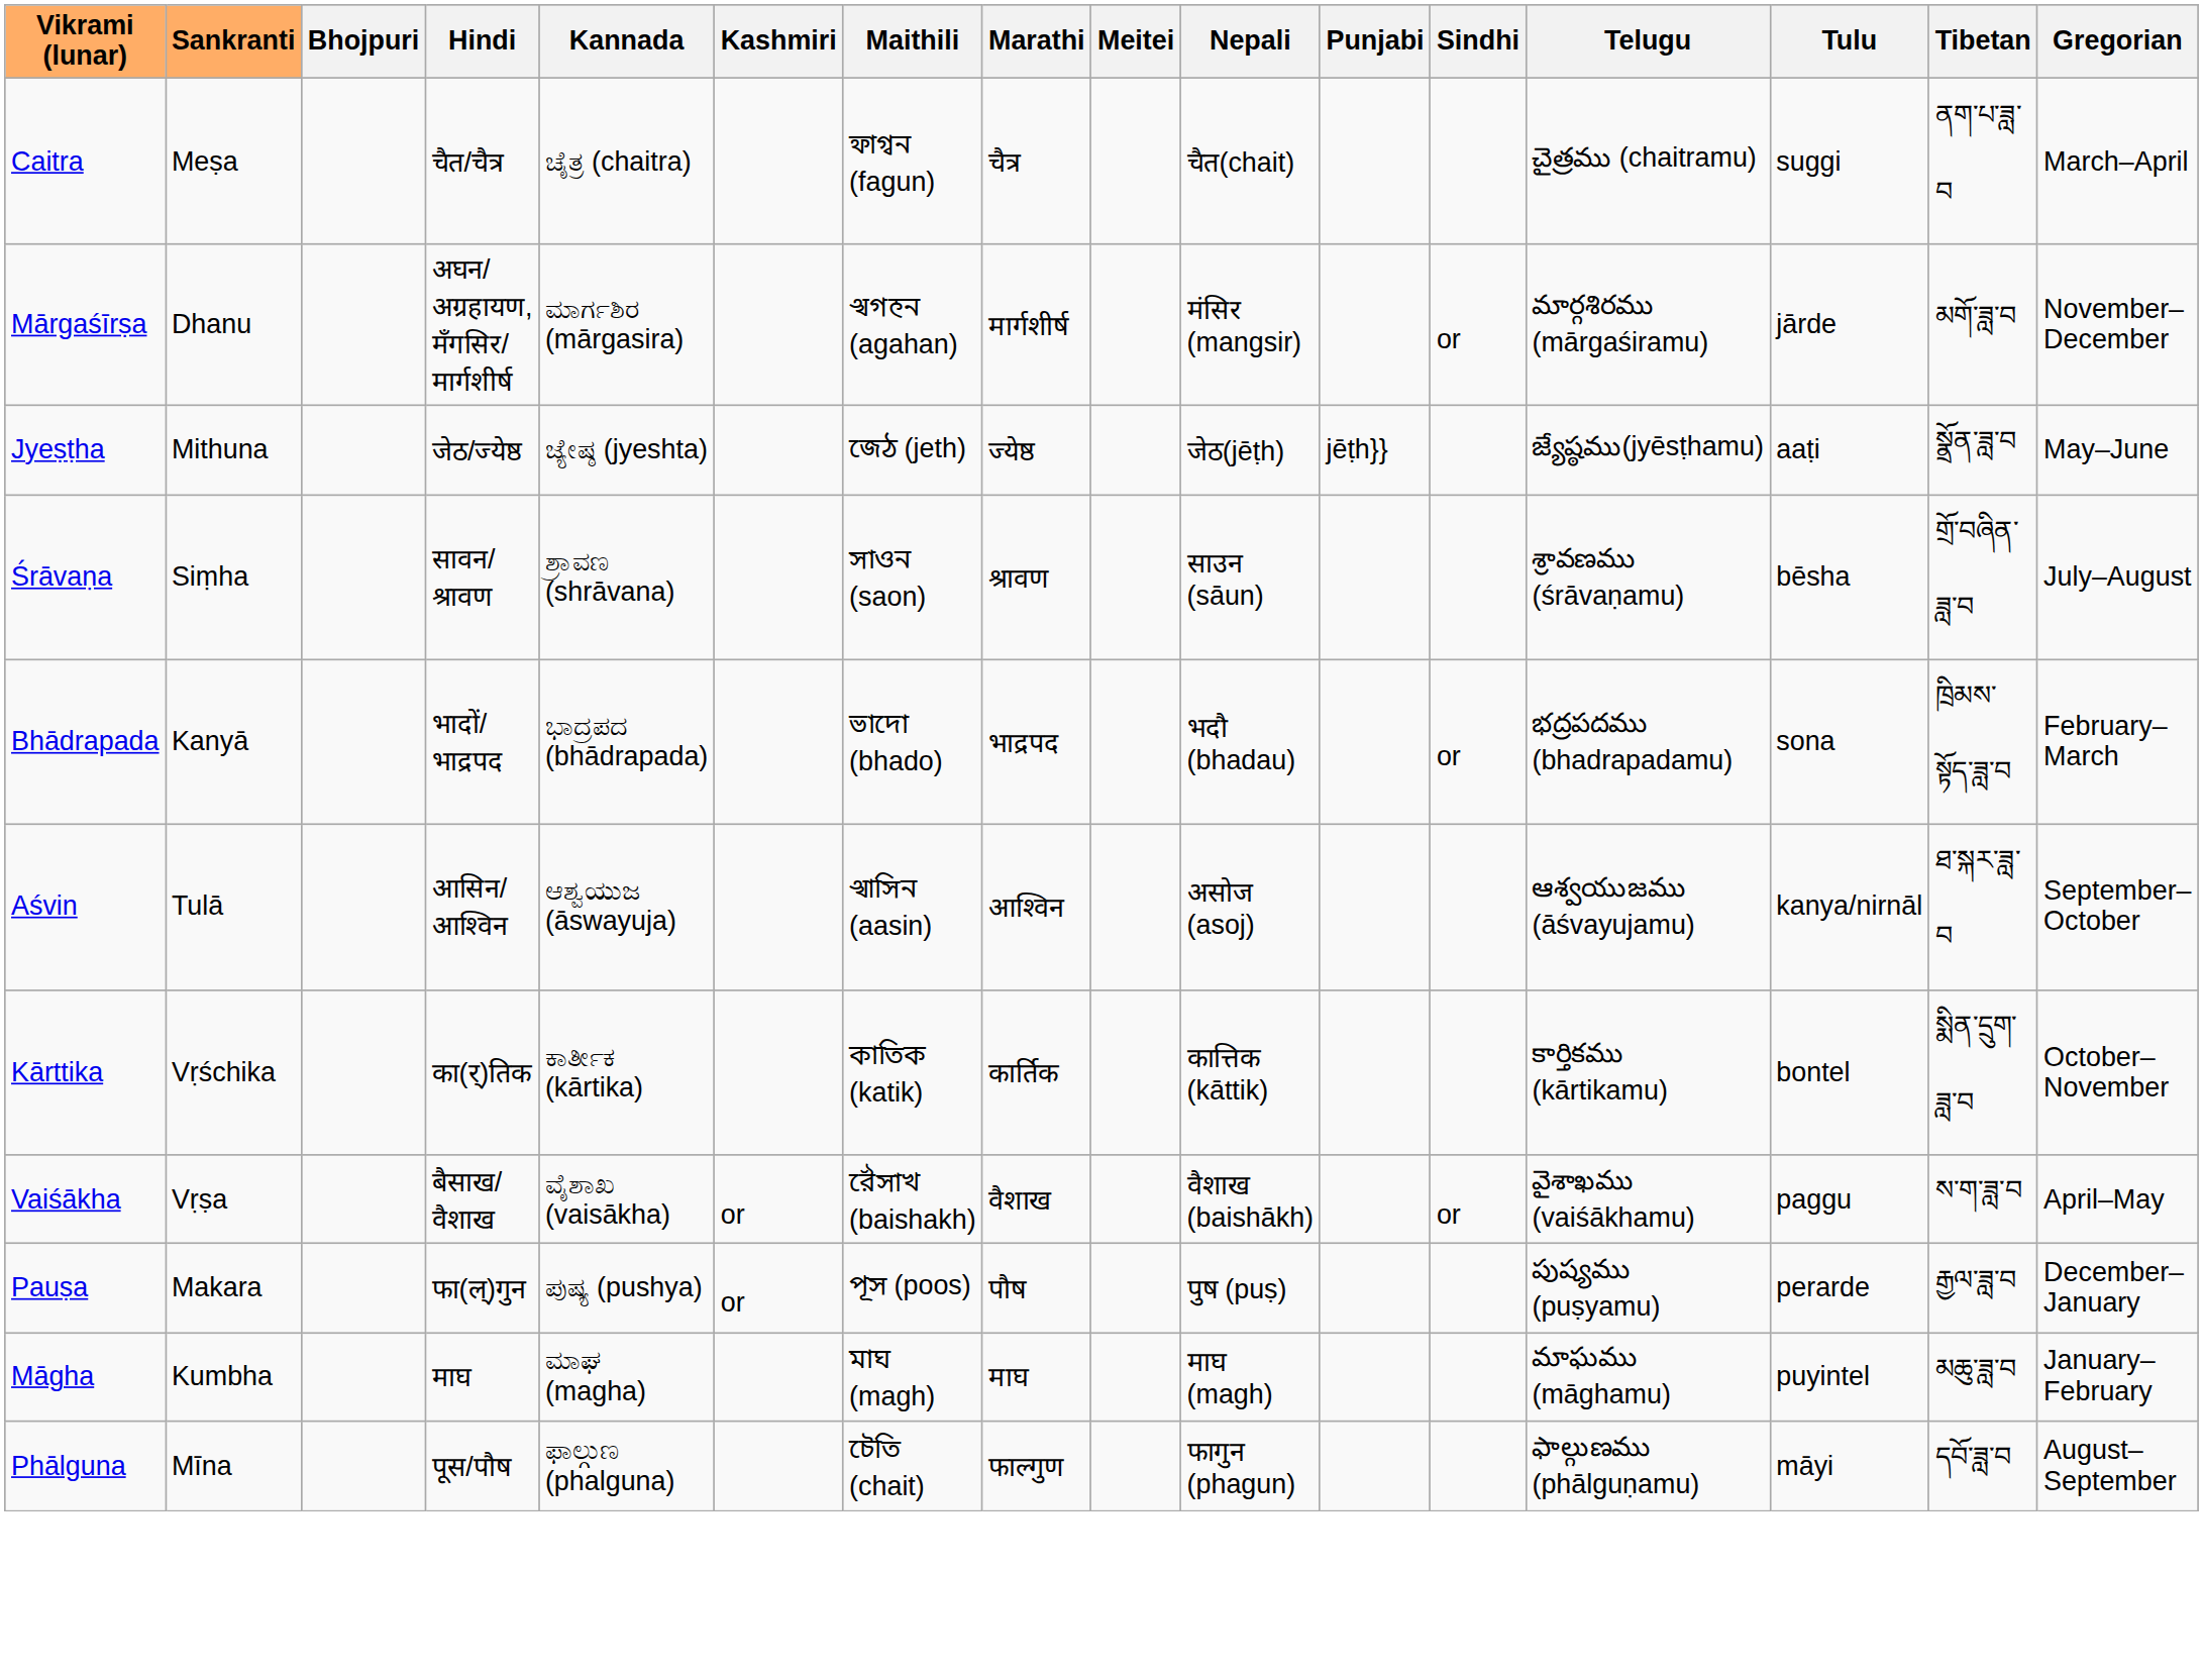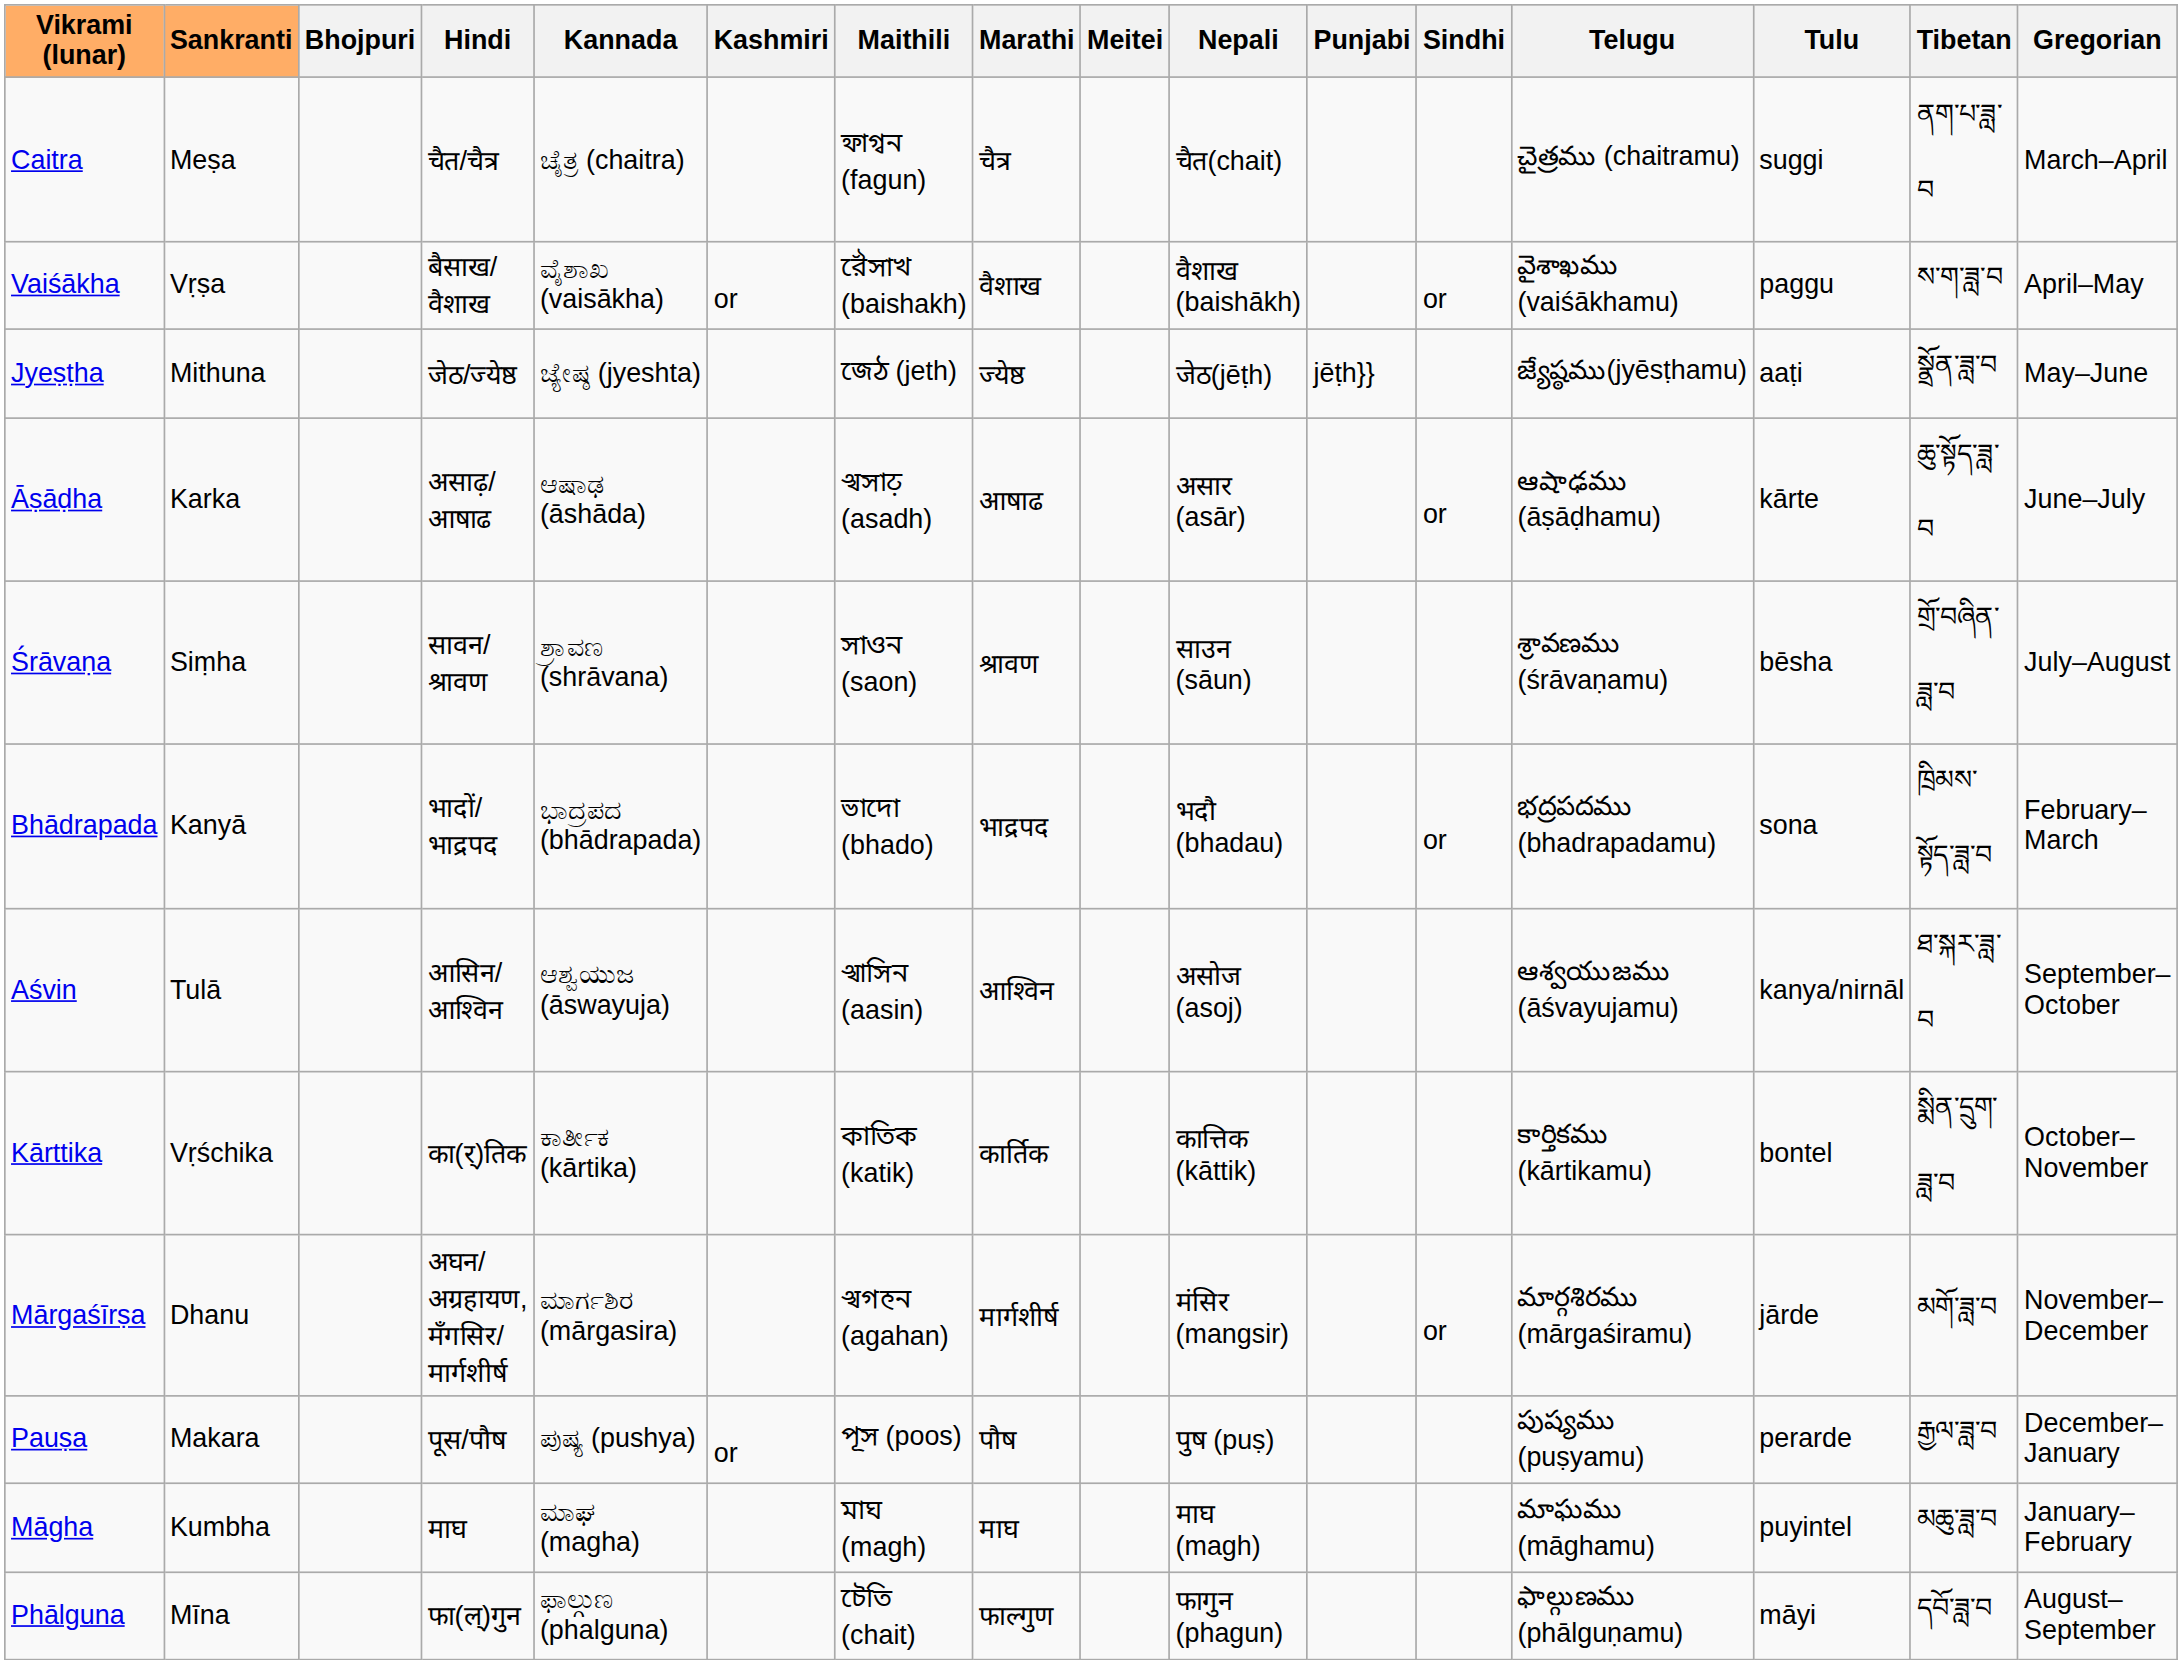rows swapped: Vaiśākha <-> Mārgaśīrṣa
+ row: Āṣāḍha | Karka | असाढ़/आषाढ | ಆಷಾಢ (āshāda) | 𑒁𑒮𑒰𑒜𑓃 (asadh) | आषाढ | असार (asār) | or | ఆషాఢము (āṣāḍhamu) | kārte | ཆུ་སྟོད་ཟླ་བ | June–July
Pauṣa | Hindi: फा(ल्)गुन -> पूस/पौष
Phālguna | Hindi: पूस/पौष -> फा(ल्)गुन
